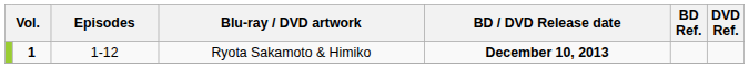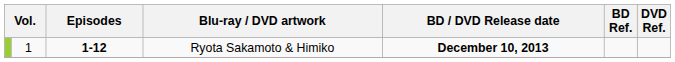Ryota Sakamoto & Himiko | column 2: bold -> normal
Ryota Sakamoto & Himiko | Episodes: normal -> bold
